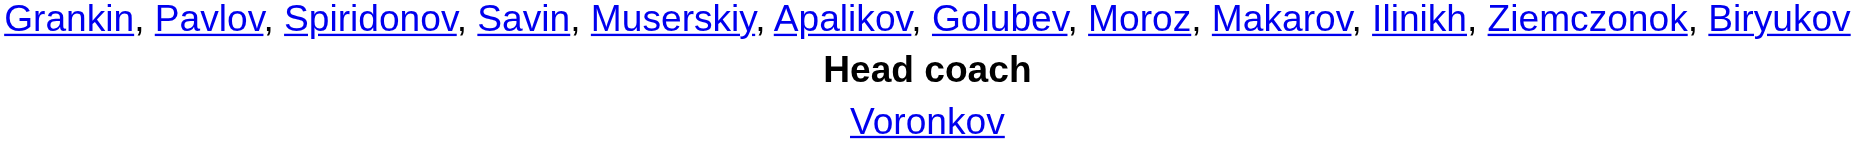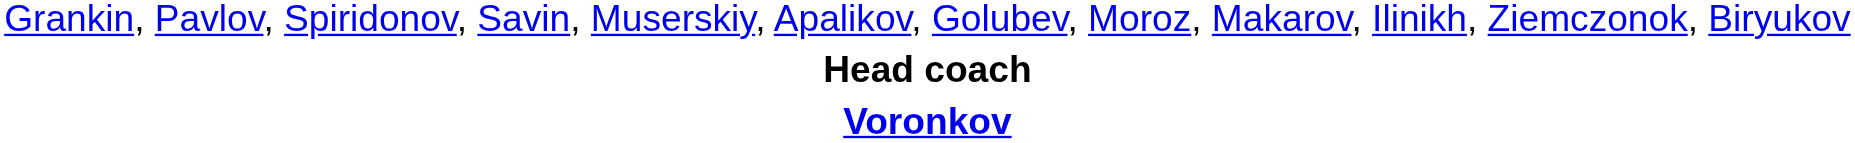row 3 | column 1: normal -> bold
